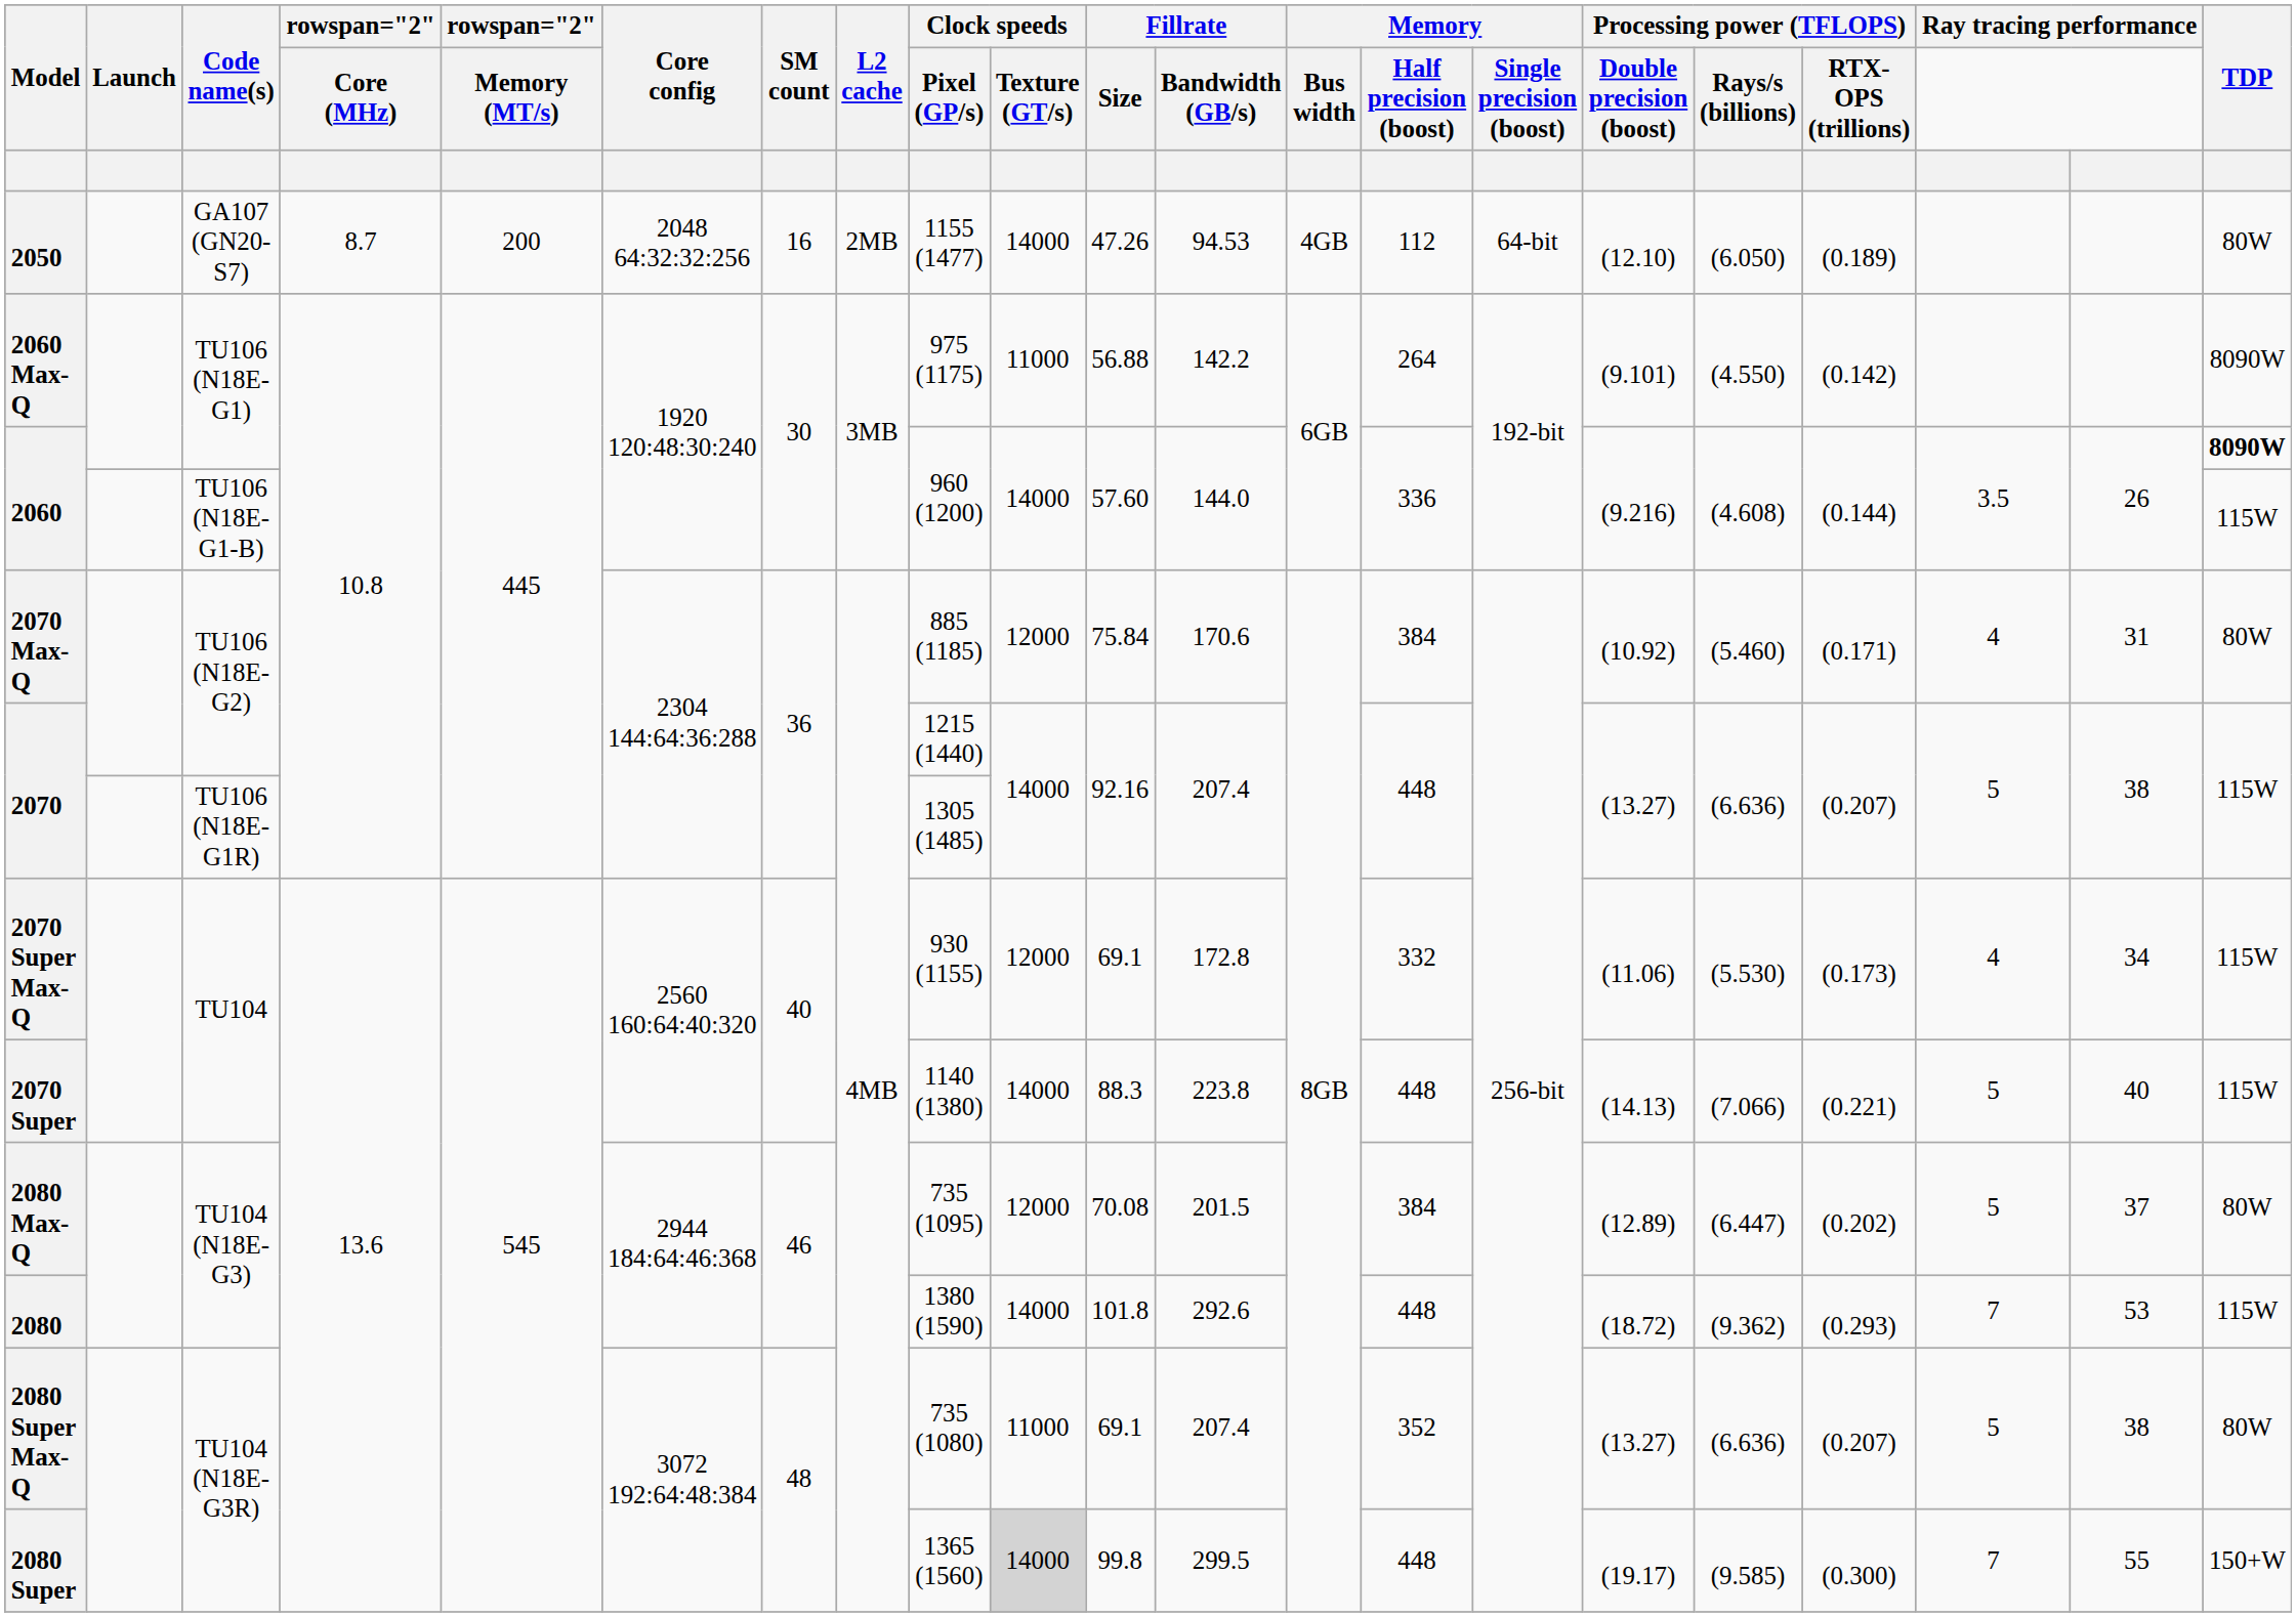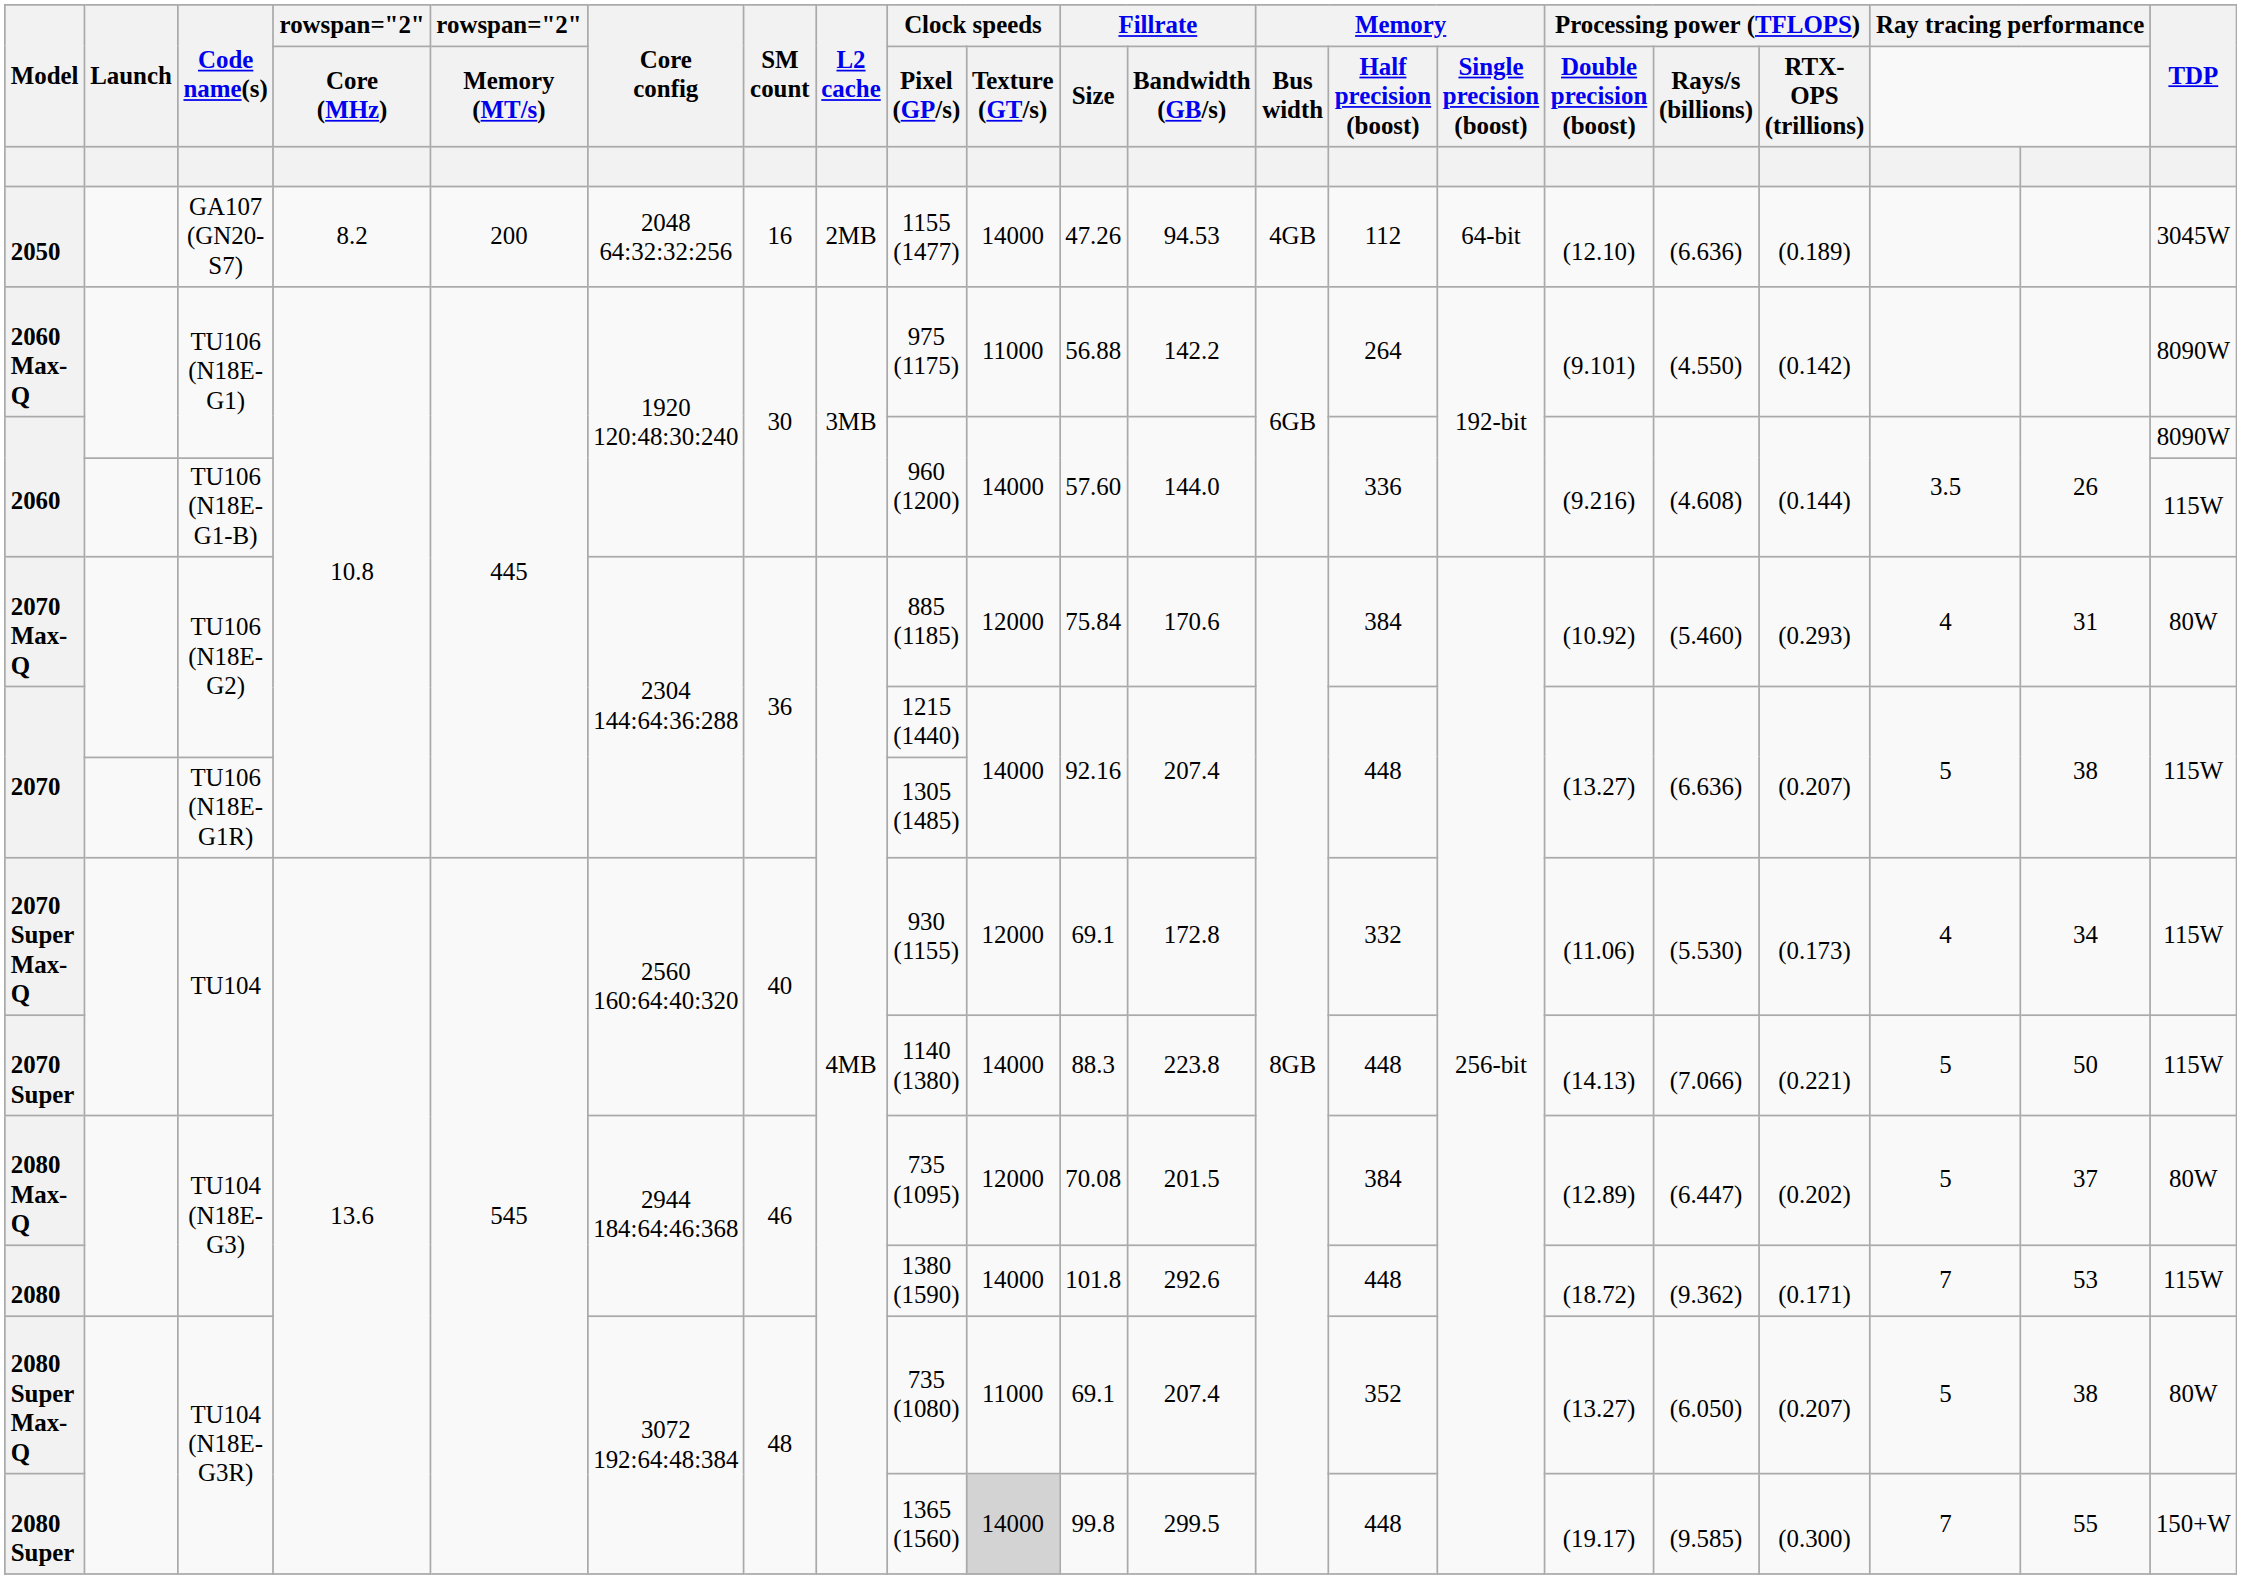2050 | rowspan="2" / Core (MHz): 8.7 -> 8.2
2050 | Processing power (TFLOPS) / Rays/s (billions): (6.050) -> (6.636)
2050 | TDP: 80W -> 3045W
2060 / TU106 (N18E-G1) | TDP: bold -> normal
2070 Max-Q | Processing power (TFLOPS) / RTX-OPS (trillions): (0.171) -> (0.293)
2070 Super | column 20: 40 -> 50
2080 | Processing power (TFLOPS) / RTX-OPS (trillions): (0.293) -> (0.171)
2080 Super Max-Q | Processing power (TFLOPS) / Rays/s (billions): (6.636) -> (6.050)
